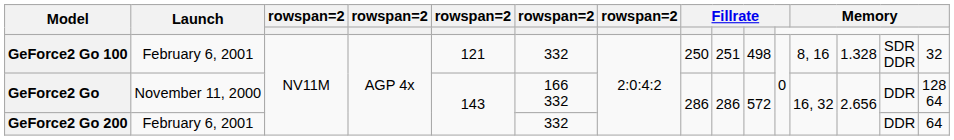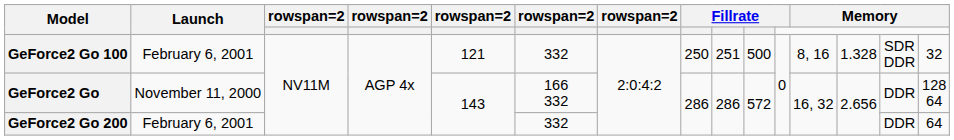GeForce2 Go 100 | column 10: 498 -> 500
